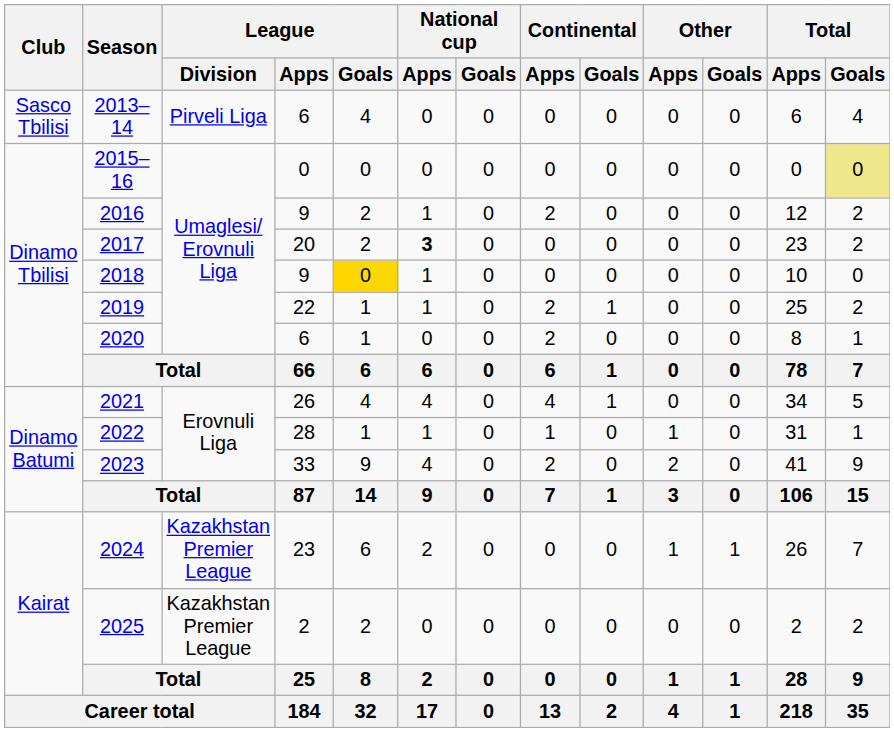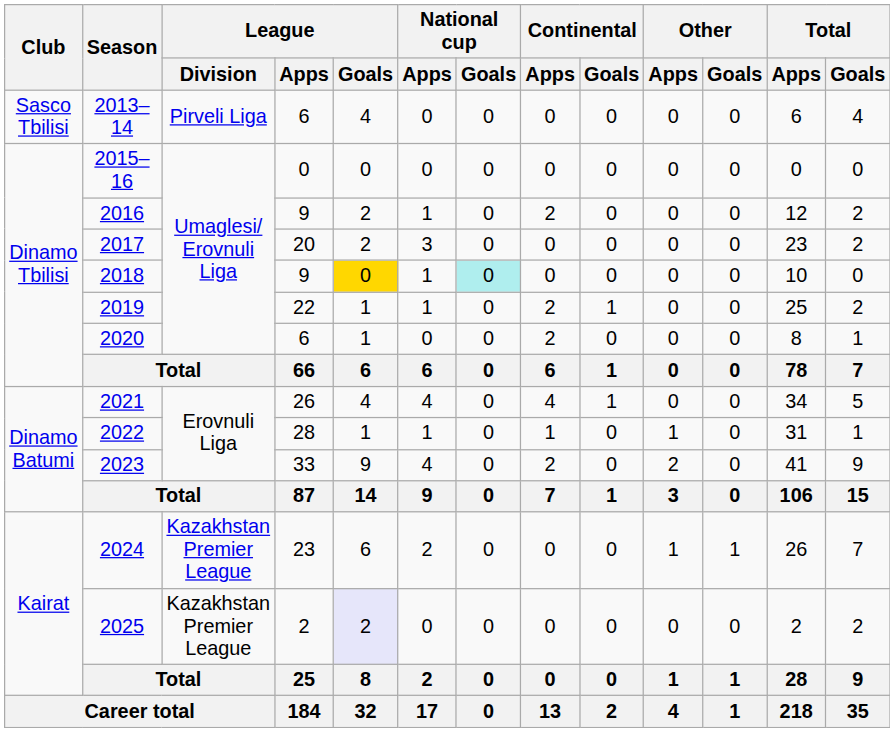2015–16 | Total / Goals: khaki background -> no background
2017 | National cup / Apps: bold -> normal
2018 | National cup / Goals: no background -> paleturquoise background
2025 | League / Goals: no background -> lavender background
